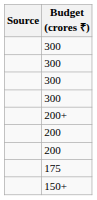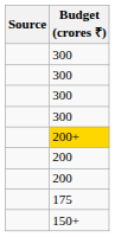row 6 | Budget (crores ₹): no background -> gold background
